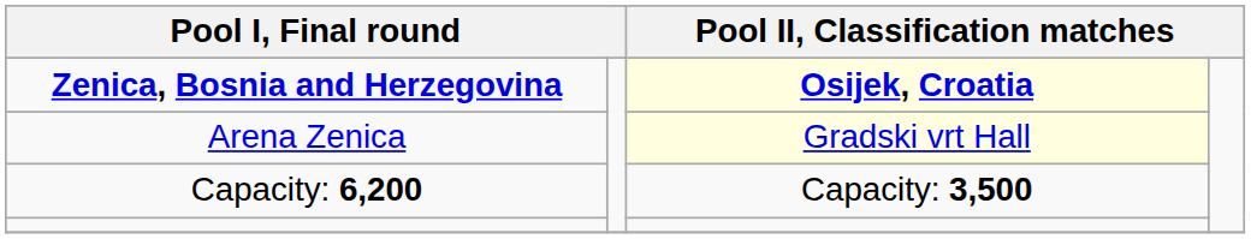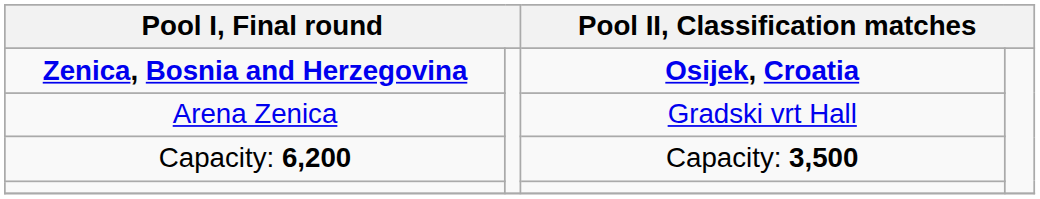Zenica, Bosnia and Herzegovina | column 3: lightyellow background -> no background
Arena Zenica | column 3: lightyellow background -> no background
